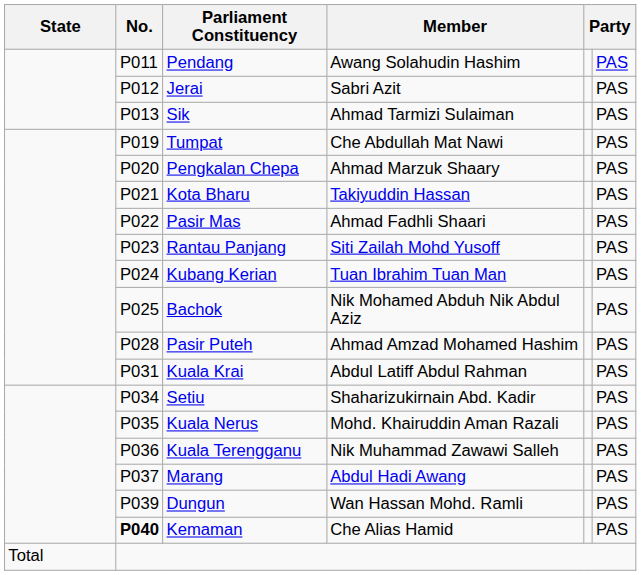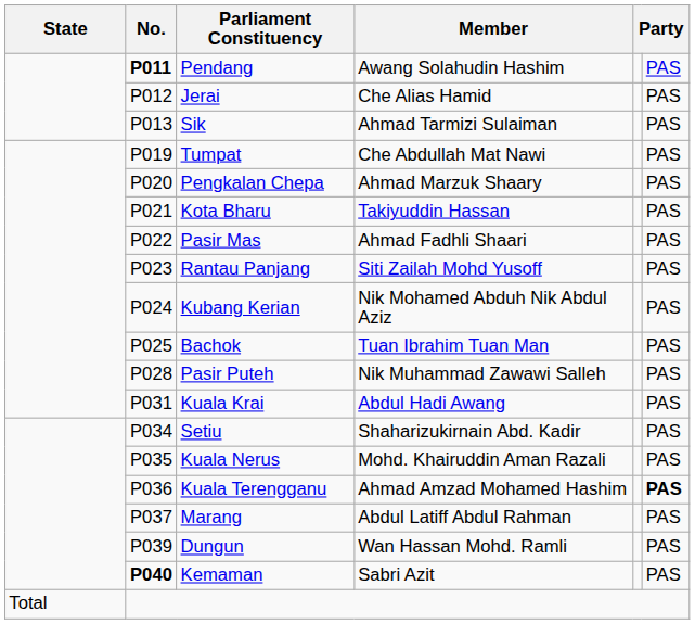Pendang | No.: normal -> bold
Jerai | Member: Sabri Azit -> Che Alias Hamid
Kubang Kerian | Member: Tuan Ibrahim Tuan Man -> Nik Mohamed Abduh Nik Abdul Aziz
Bachok | Member: Nik Mohamed Abduh Nik Abdul Aziz -> Tuan Ibrahim Tuan Man
Pasir Puteh | Member: Ahmad Amzad Mohamed Hashim -> Nik Muhammad Zawawi Salleh
Kuala Krai | Member: Abdul Latiff Abdul Rahman -> Abdul Hadi Awang
Kuala Terengganu | Member: Nik Muhammad Zawawi Salleh -> Ahmad Amzad Mohamed Hashim
Kuala Terengganu | column 6: normal -> bold
Marang | Member: Abdul Hadi Awang -> Abdul Latiff Abdul Rahman
Kemaman | Member: Che Alias Hamid -> Sabri Azit
